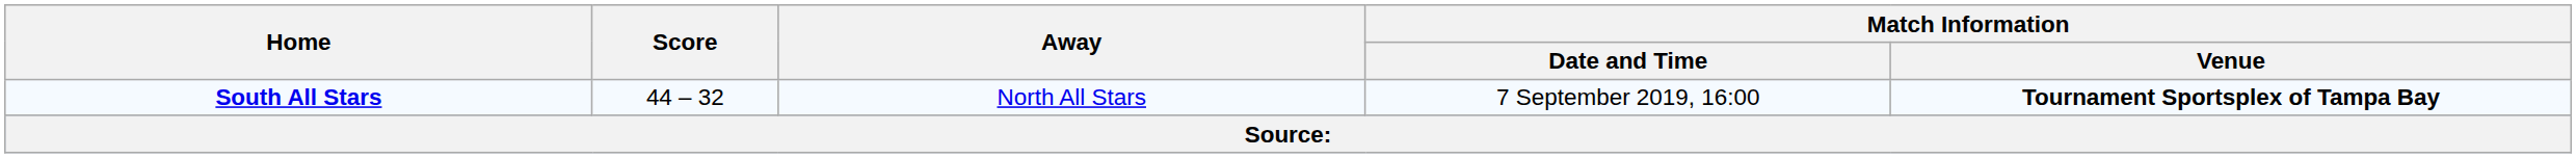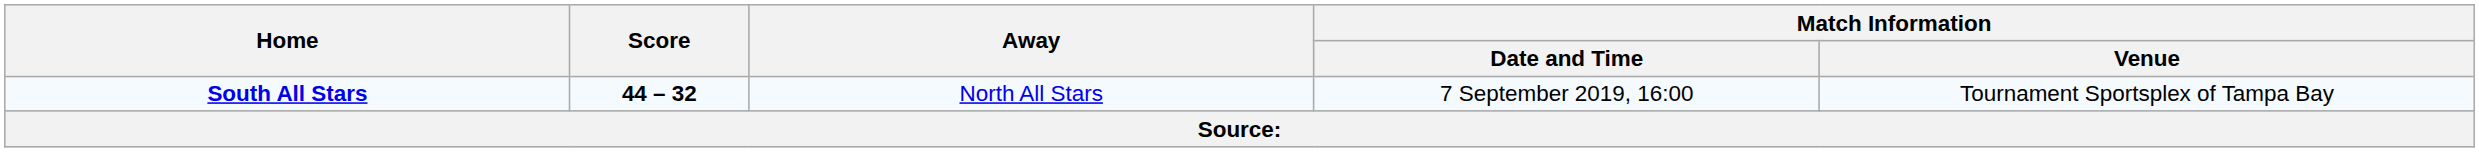row 3 | Score: normal -> bold
row 3 | Match Information / Venue: bold -> normal
